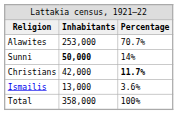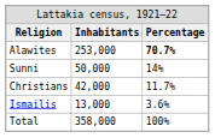Alawites | column 3: normal -> bold
Sunni | column 2: bold -> normal
Christians | column 3: bold -> normal
